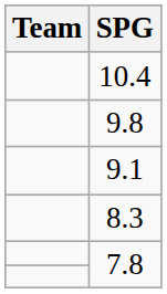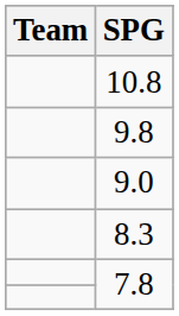row 2 | SPG: 10.4 -> 10.8
row 4 | SPG: 9.1 -> 9.0
